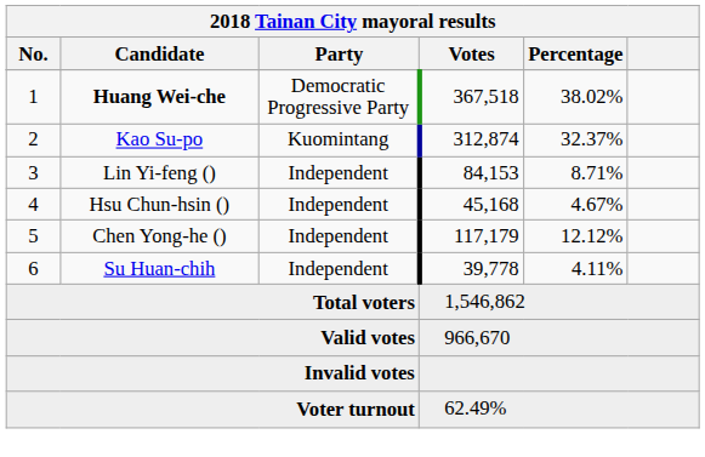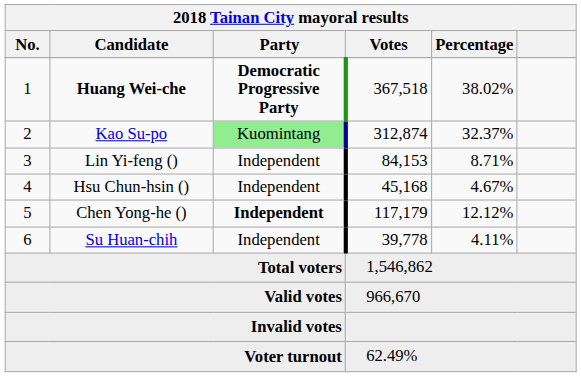Huang Wei-che | Party: normal -> bold
Kao Su-po | Party: no background -> lightgreen background
Chen Yong-he () | Party: normal -> bold
